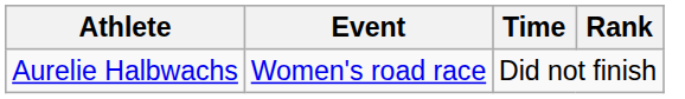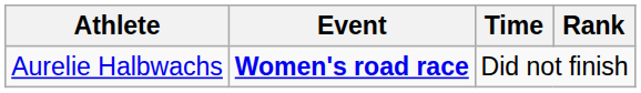Aurelie Halbwachs | Event: normal -> bold
